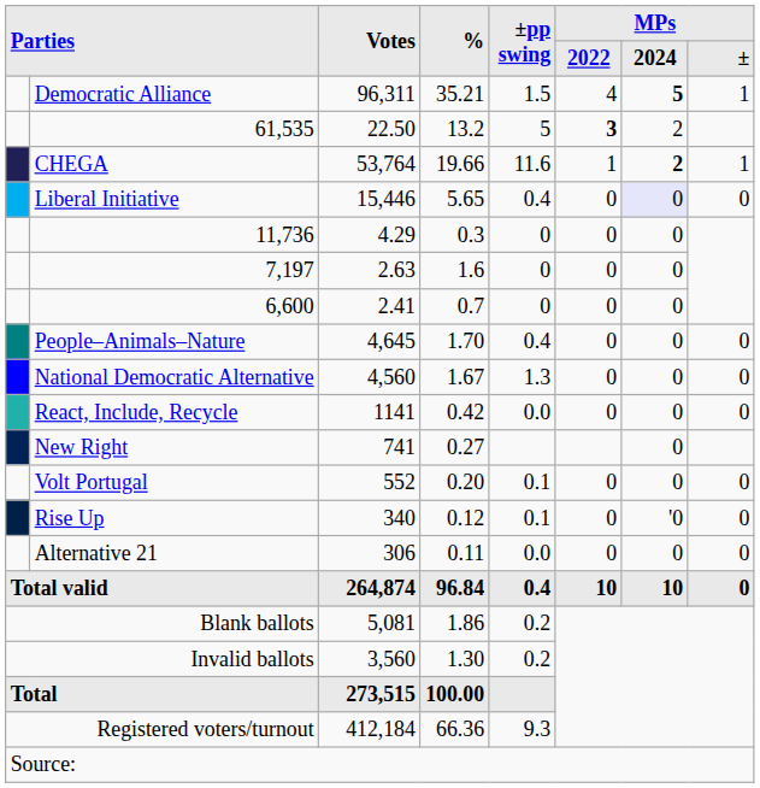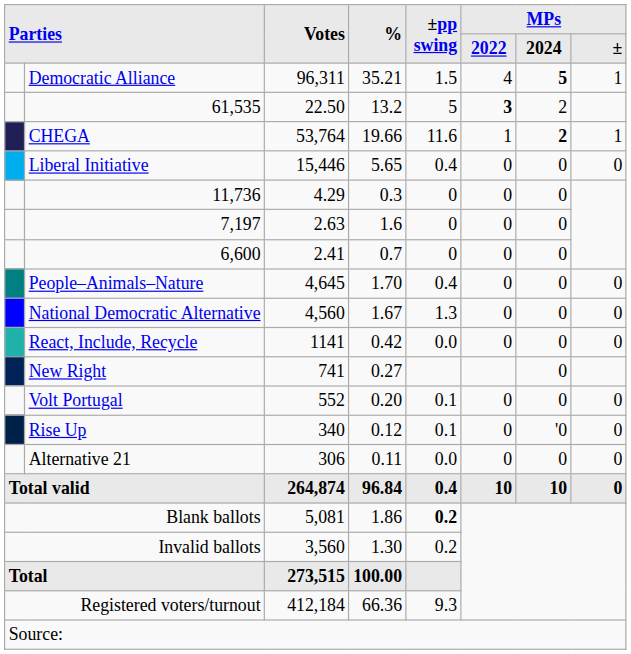Liberal Initiative | MPs / 2024: lavender background -> no background
Blank ballots | ±pp swing: normal -> bold
